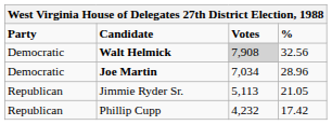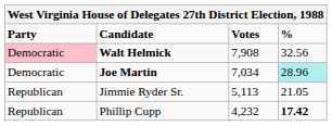Walt Helmick | Party: no background -> pink background
Walt Helmick | Votes: lightgrey background -> no background
Joe Martin | %: no background -> paleturquoise background
Phillip Cupp | %: normal -> bold
